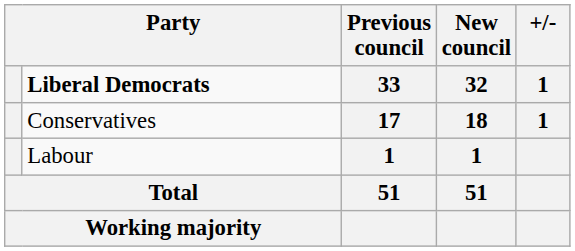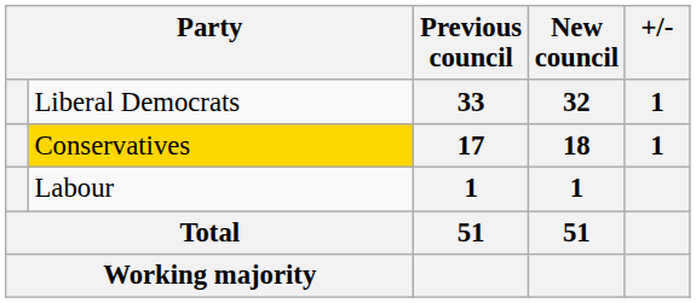Liberal Democrats | column 2: bold -> normal
Conservatives | column 2: no background -> gold background
